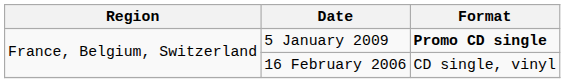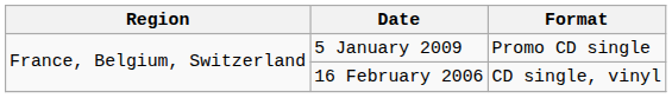5 January 2009 | Format: bold -> normal
